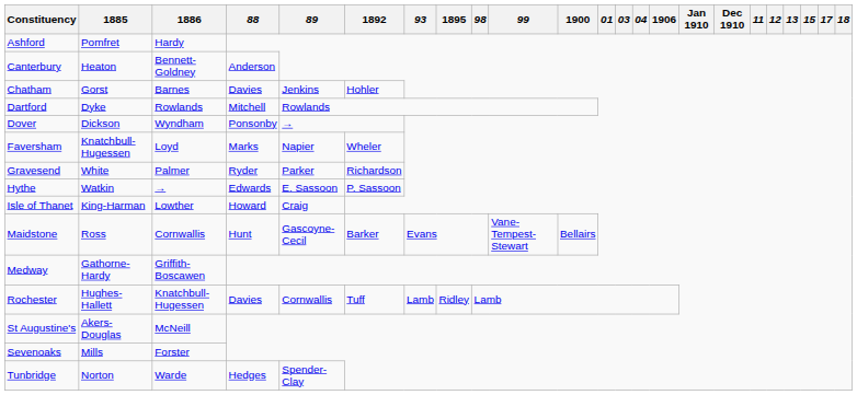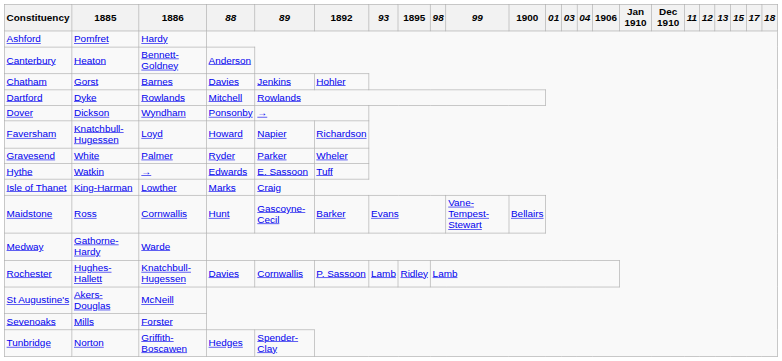Faversham | 88: Marks -> Howard
Faversham | 1892: Wheler -> Richardson
Gravesend | 1892: Richardson -> Wheler
Hythe | 1892: P. Sassoon -> Tuff
Isle of Thanet | 88: Howard -> Marks
Medway | 1886: Griffith-Boscawen -> Warde
Rochester | 1892: Tuff -> P. Sassoon
Tunbridge | 1886: Warde -> Griffith-Boscawen
